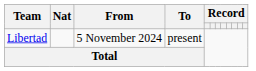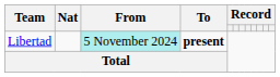Libertad | From: no background -> paleturquoise background
Libertad | To: normal -> bold
